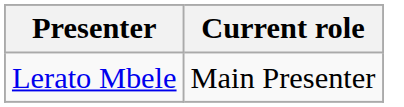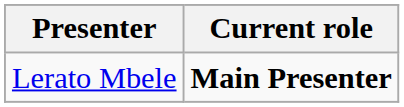Lerato Mbele | Current role: normal -> bold
